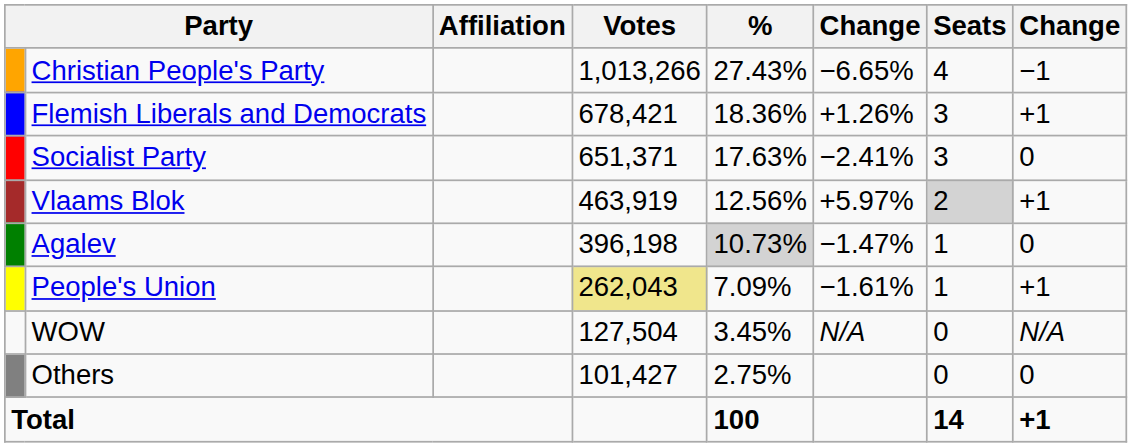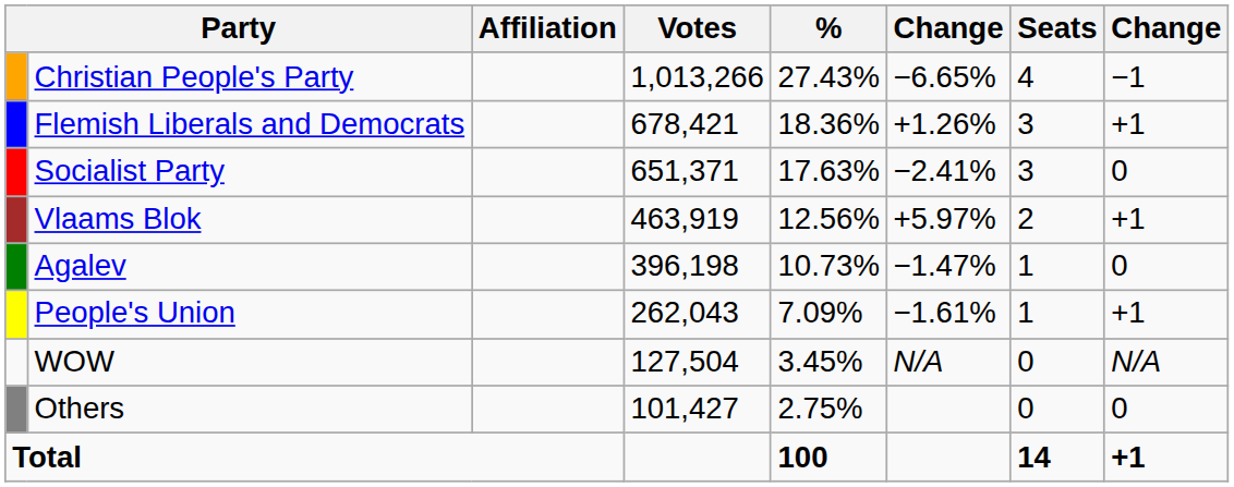Vlaams Blok | Seats: lightgrey background -> no background
Agalev | %: lightgrey background -> no background
People's Union | Votes: khaki background -> no background
